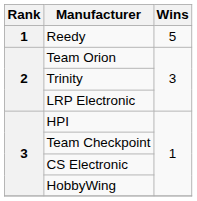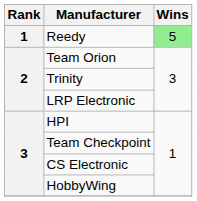Reedy | Wins: no background -> lightgreen background
